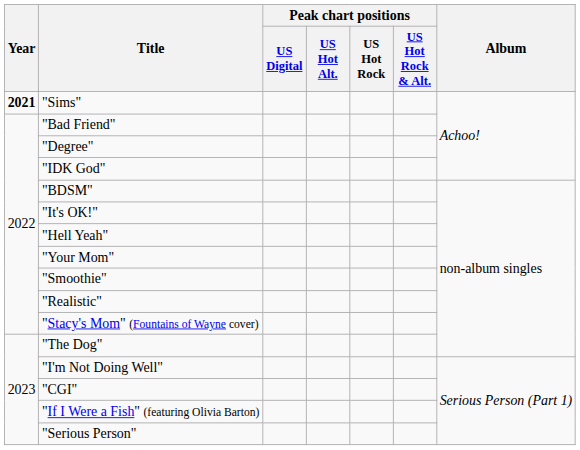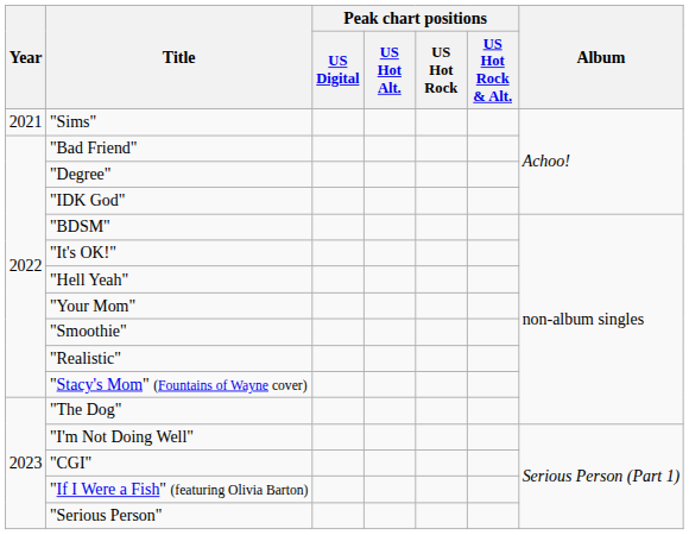"Sims" | Year: bold -> normal
